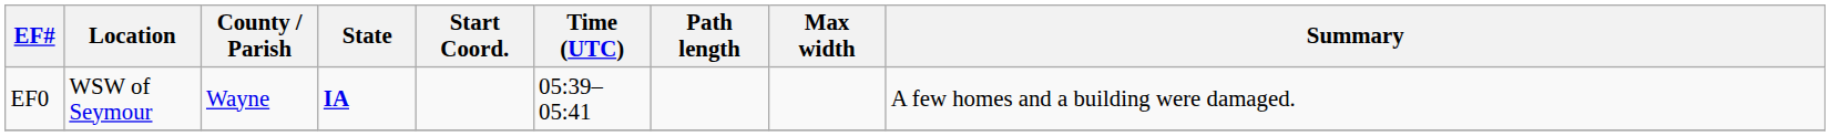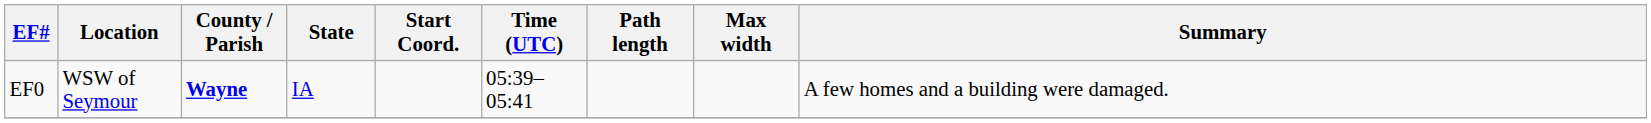EF0 | County / Parish: normal -> bold
EF0 | State: bold -> normal
